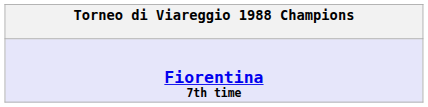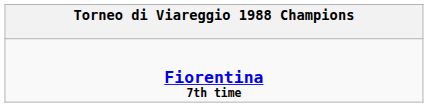row 2 | column 1: lavender background -> no background
